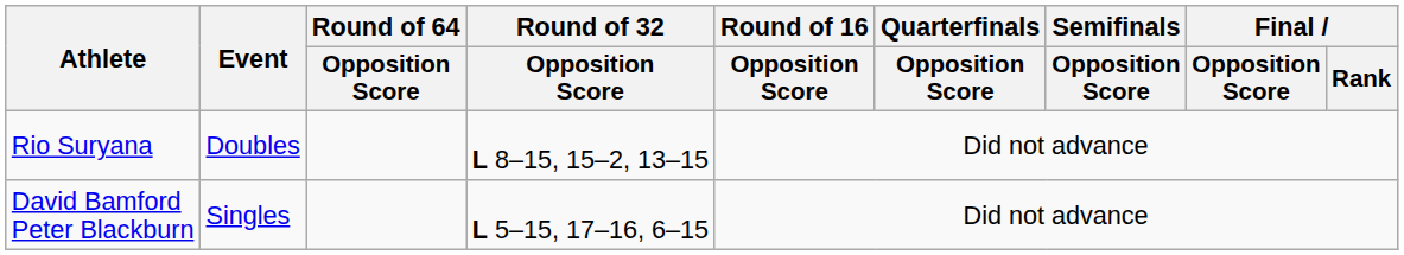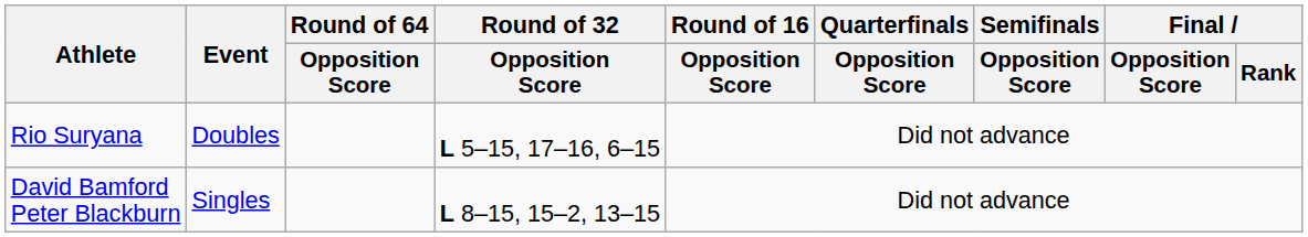Rio Suryana | Round of 32 / Opposition Score: L 8–15, 15–2, 13–15 -> L 5–15, 17–16, 6–15
David Bamford Peter Blackburn | Round of 32 / Opposition Score: L 5–15, 17–16, 6–15 -> L 8–15, 15–2, 13–15
